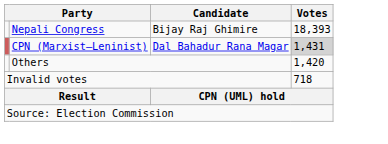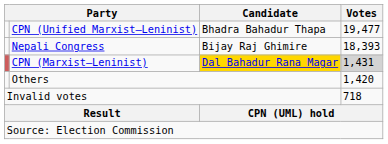+ row: CPN (Unified Marxist–Leninist) | Bhadra Bahadur Thapa | 19,477
CPN (Marxist–Leninist) | Candidate: no background -> gold background
